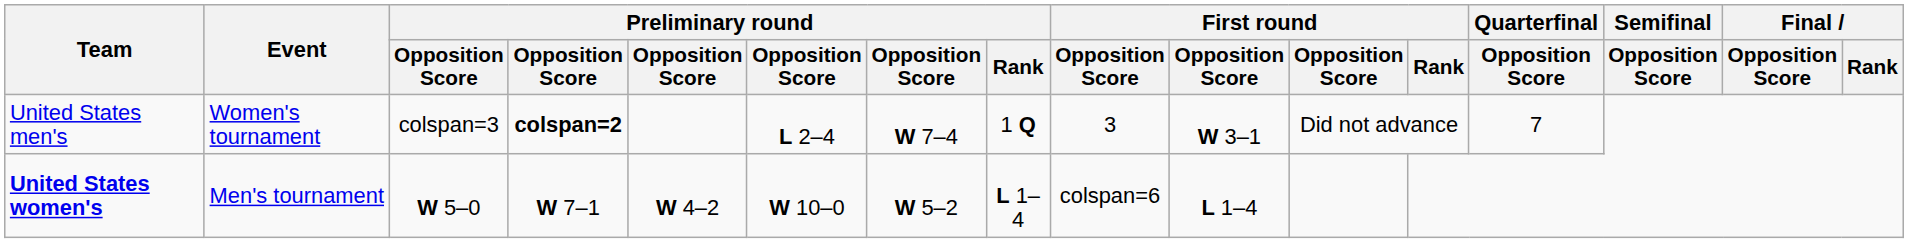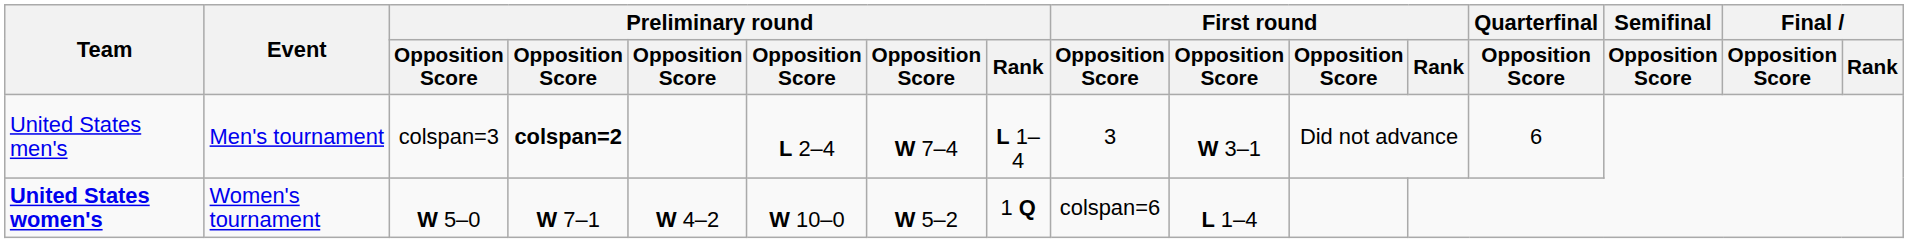United States men's | Event: Women's tournament -> Men's tournament
United States men's | Preliminary round / Rank: 1 Q -> L 1–4
United States men's | Quarterfinal / Opposition Score: 7 -> 6
United States women's | Event: Men's tournament -> Women's tournament
United States women's | Preliminary round / Rank: L 1–4 -> 1 Q
